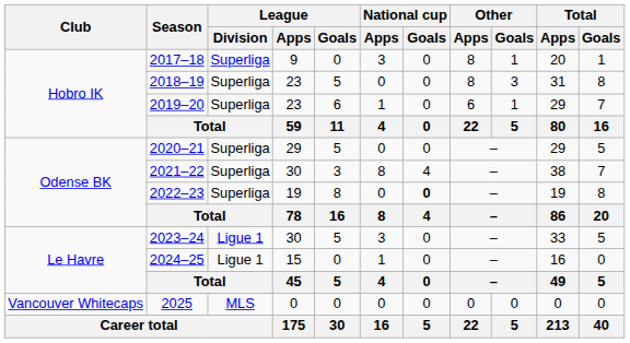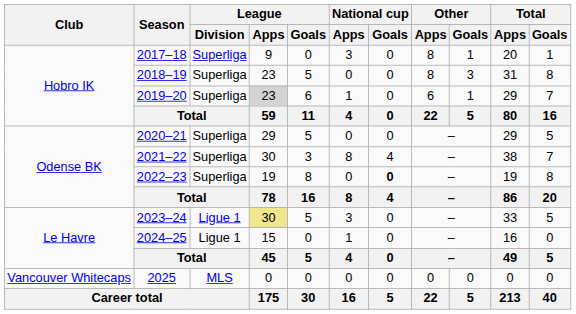2019–20 | League / Apps: no background -> lightgrey background
2023–24 | League / Apps: no background -> khaki background
